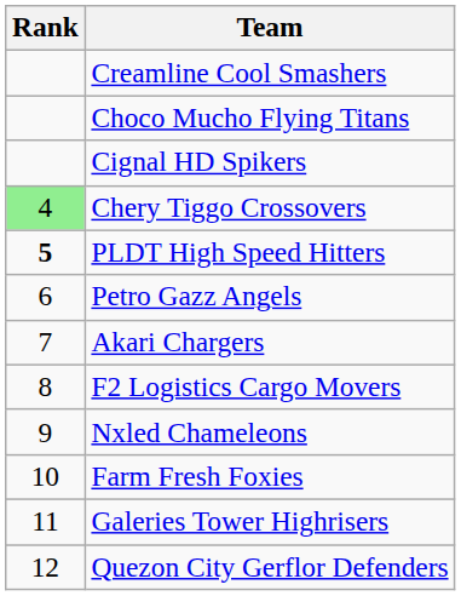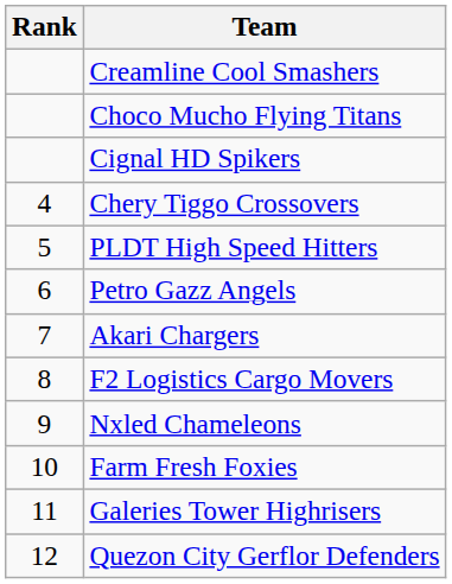Chery Tiggo Crossovers | Rank: lightgreen background -> no background
PLDT High Speed Hitters | Rank: bold -> normal
